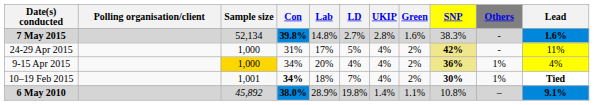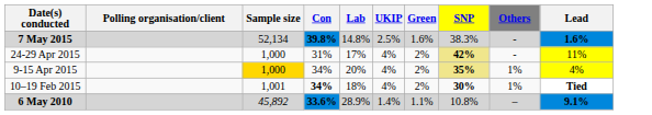- column: LD | 2.7% | 5% | 4% | 7% | 19.8%
7 May 2015 | UKIP: 2.8% -> 2.5%
9-15 Apr 2015 | SNP: 36% -> 35%
6 May 2010 | Con: 38.0% -> 33.6%
